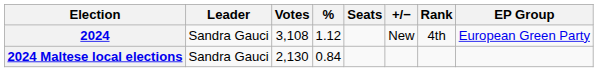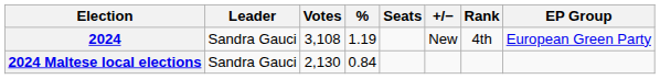2024 | %: 1.12 -> 1.19
